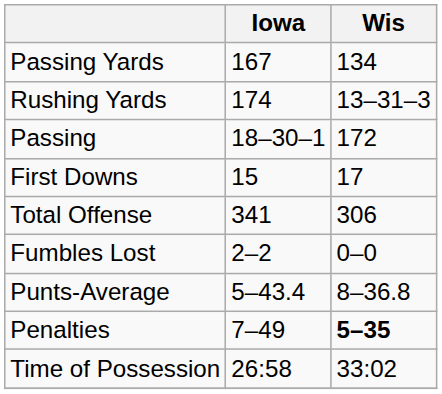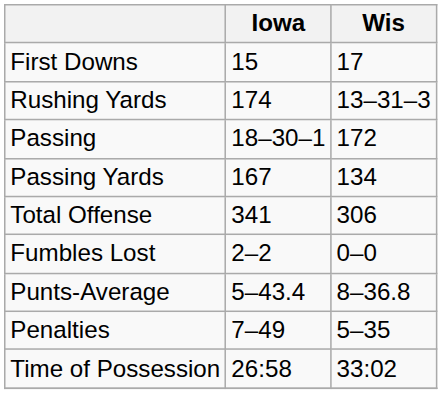rows swapped: First Downs <-> Passing Yards
Penalties | Wis: bold -> normal
